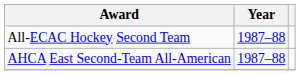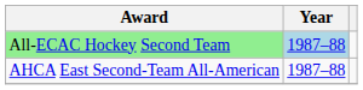row 2 | Award: no background -> lightgreen background
row 2 | Year: no background -> lightblue background
